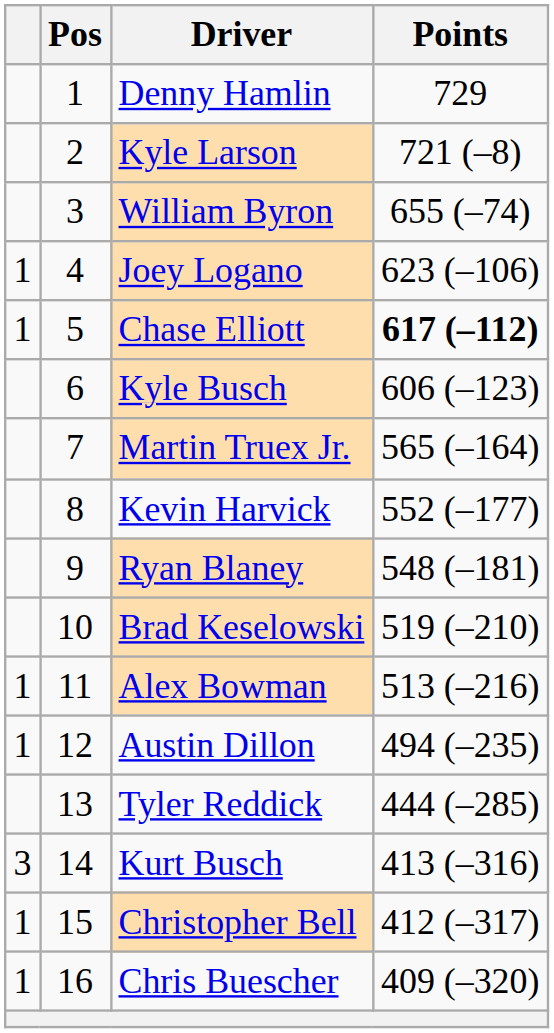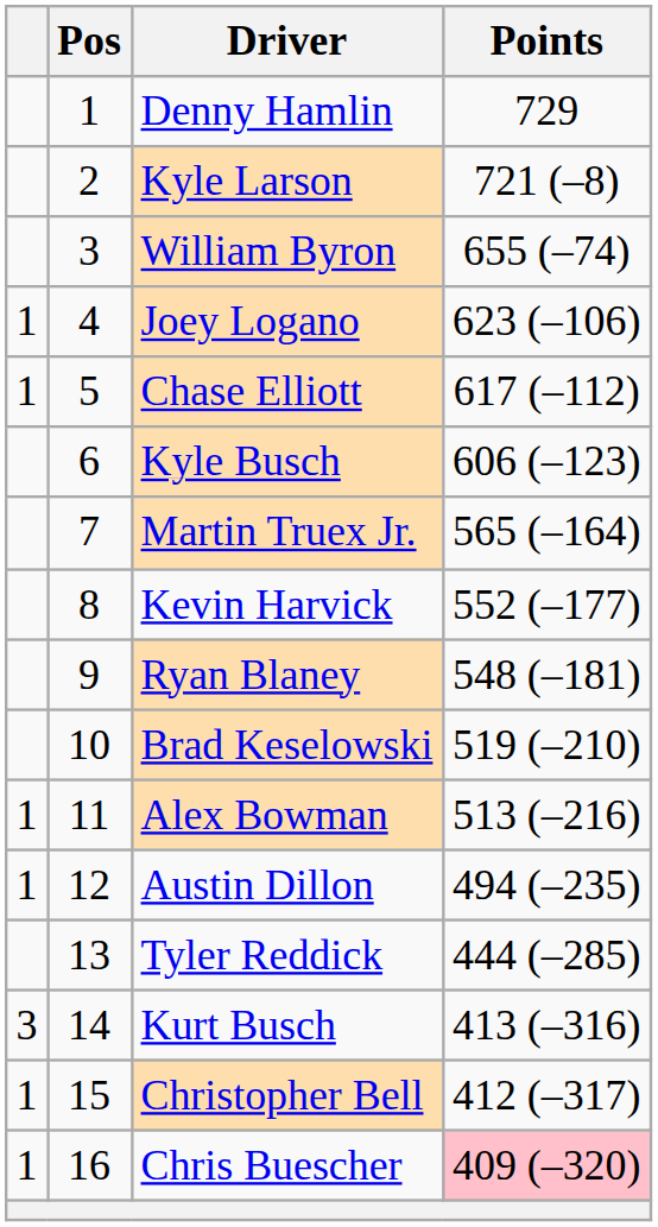Chase Elliott | Points: bold -> normal
Chris Buescher | Points: no background -> pink background
